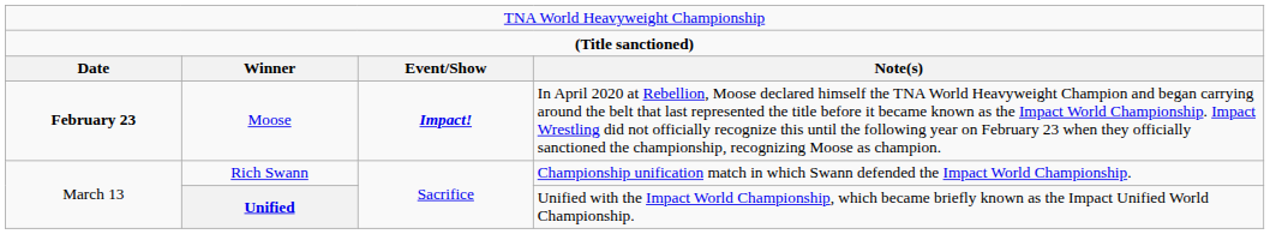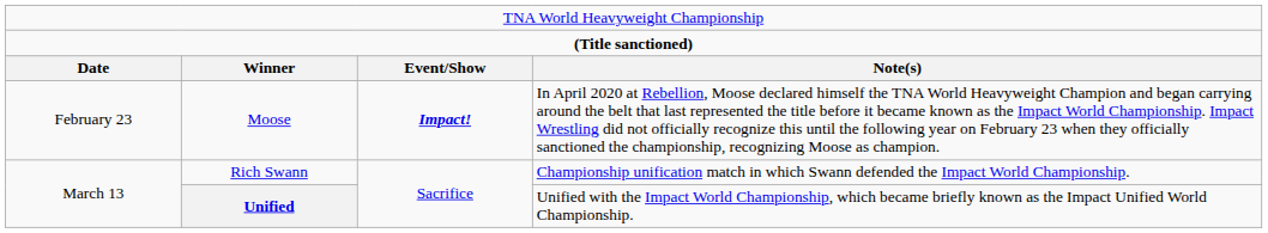Moose | column 1: bold -> normal
